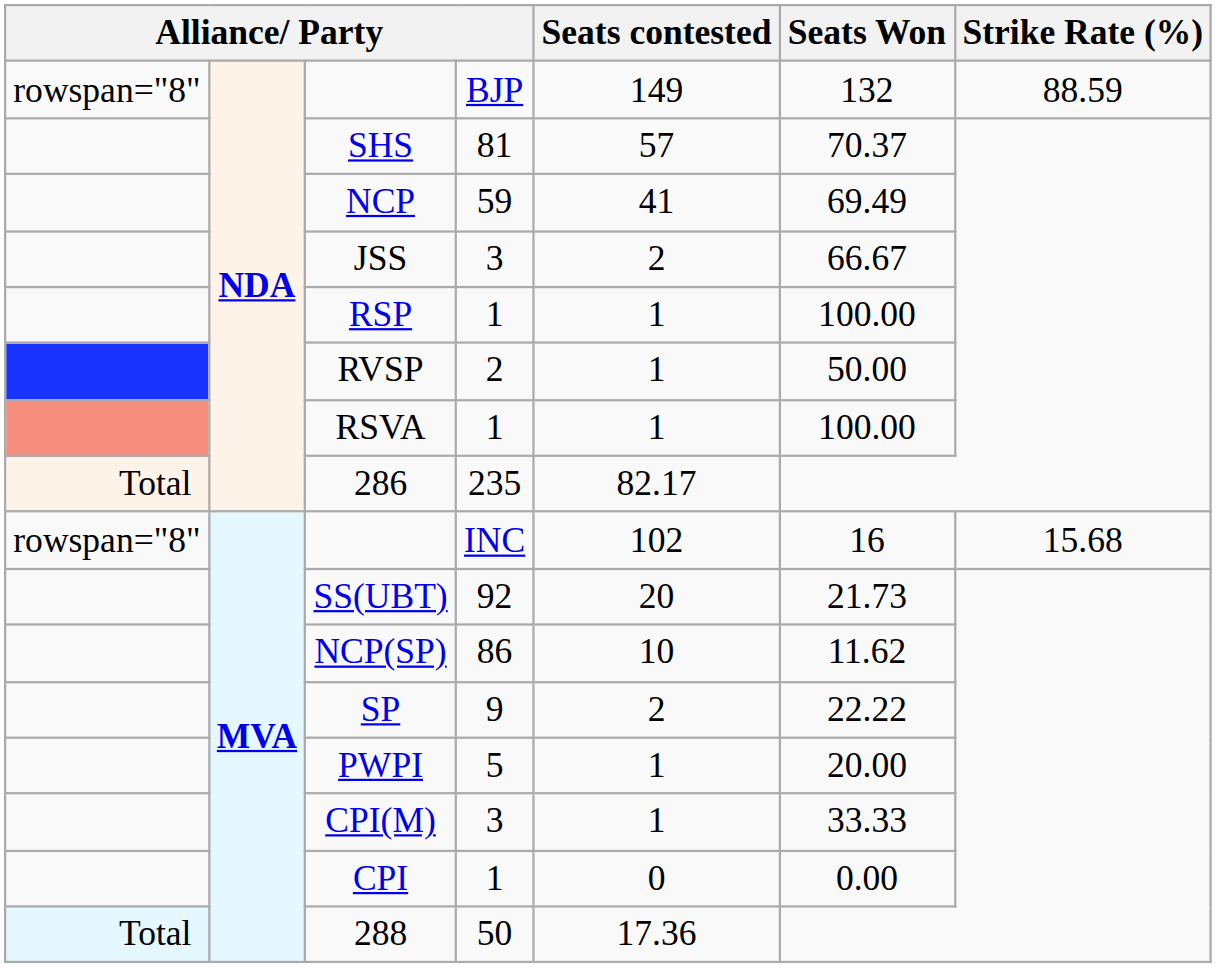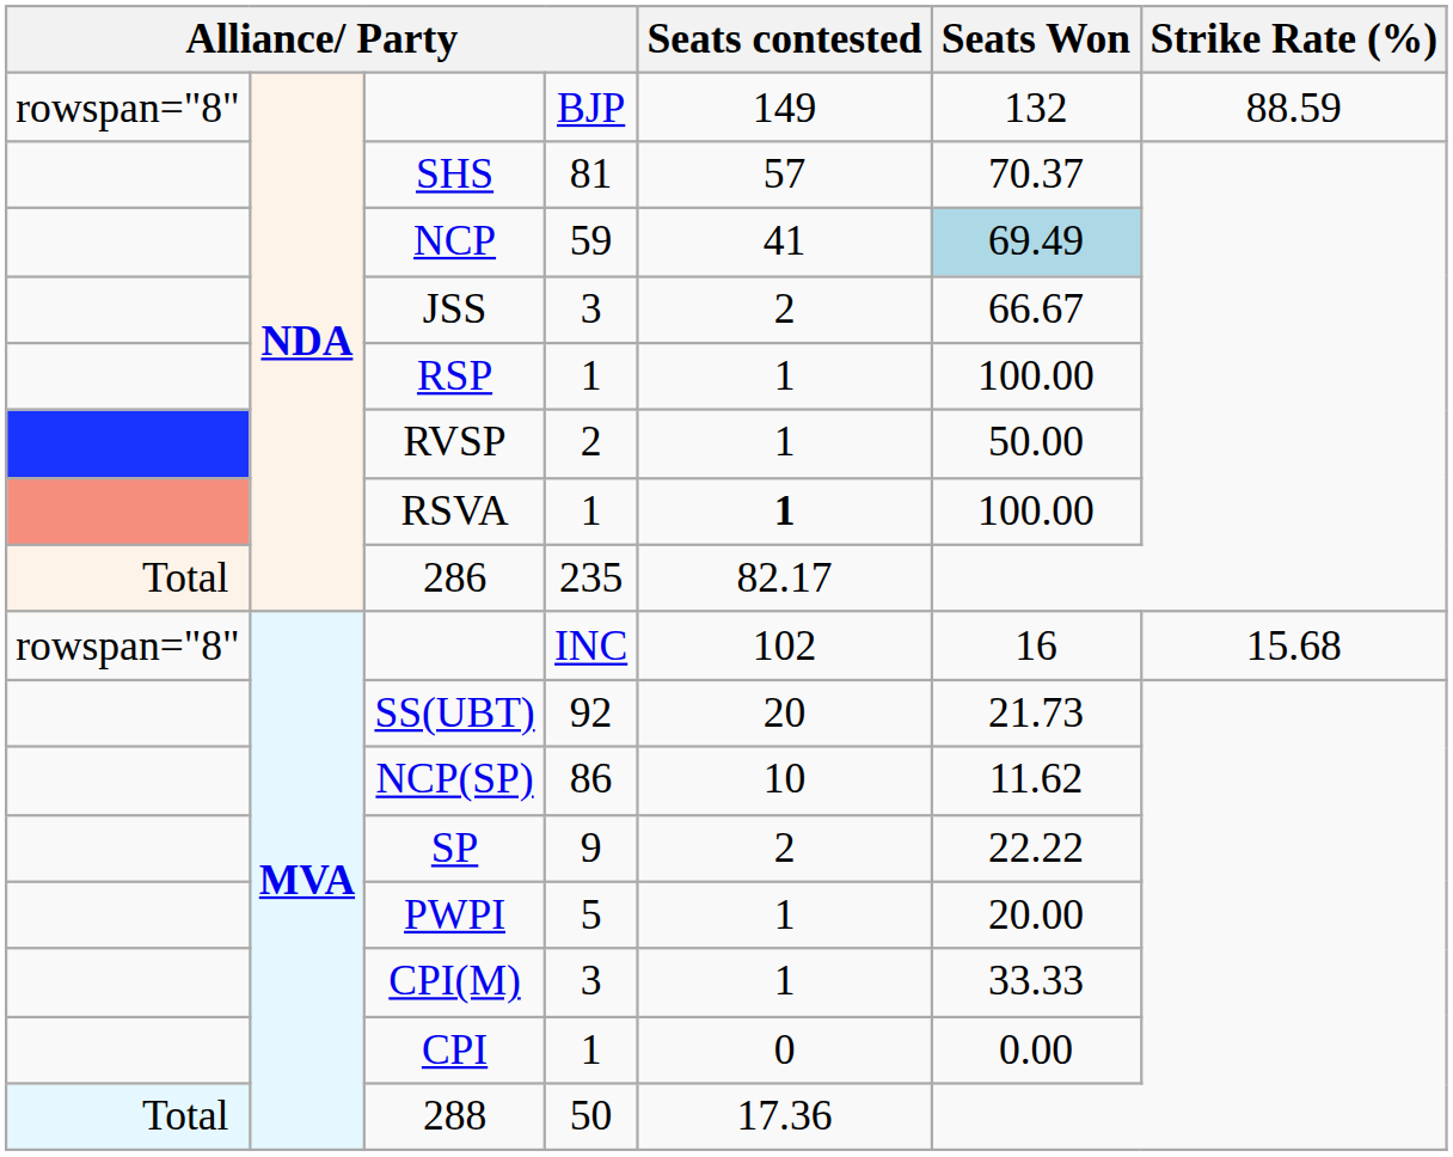NCP | Seats Won: no background -> lightblue background
RSVA | Seats contested: normal -> bold
